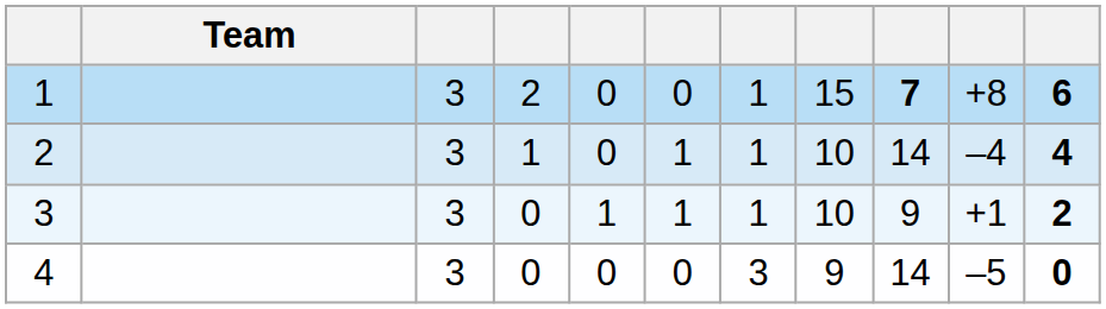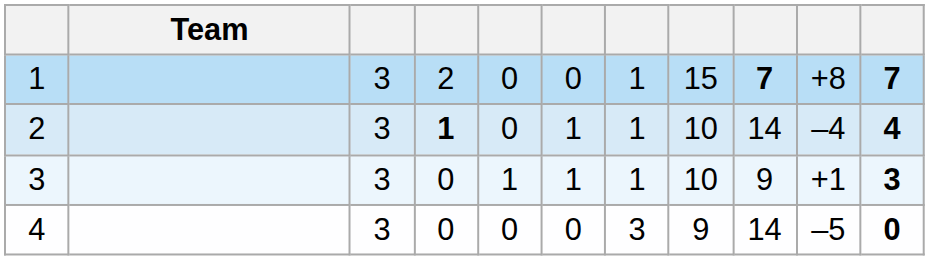row 2 | column 11: 6 -> 7
row 3 | column 4: normal -> bold
row 4 | column 11: 2 -> 3
